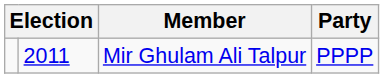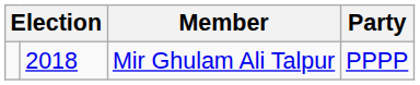Mir Ghulam Ali Talpur | column 2: 2011 -> 2018
